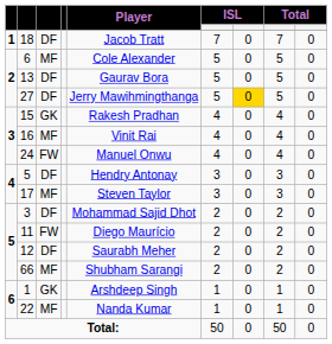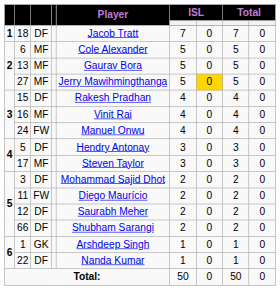13 | column 3: DF -> MF
27 | column 3: DF -> MF
15 | column 3: GK -> DF
66 | column 3: MF -> DF
22 | column 3: MF -> DF
